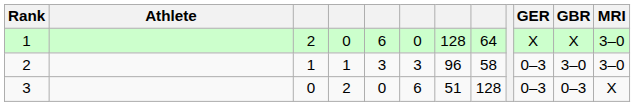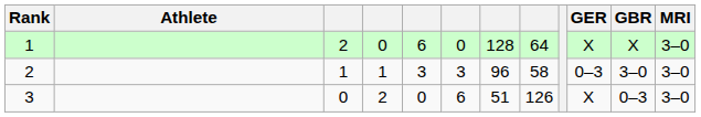row 4 | column 8: 128 -> 126
row 4 | GER: 0–3 -> X
row 4 | MRI: X -> 3–0
